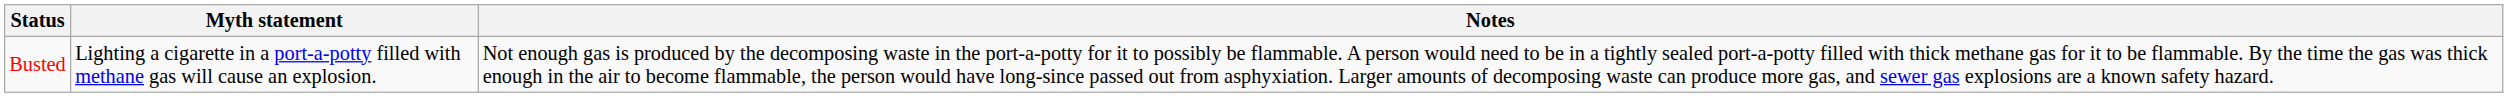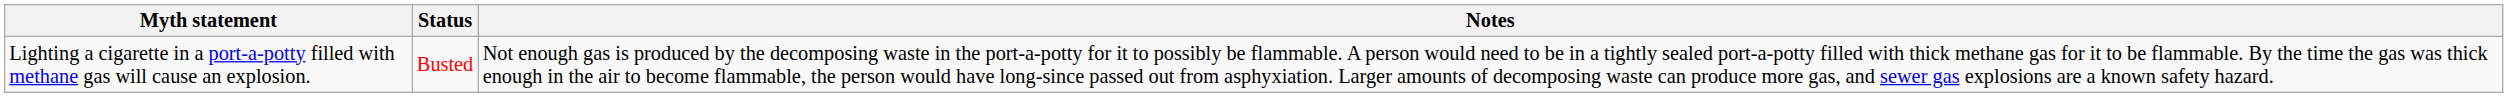columns swapped: Myth statement <-> Status
